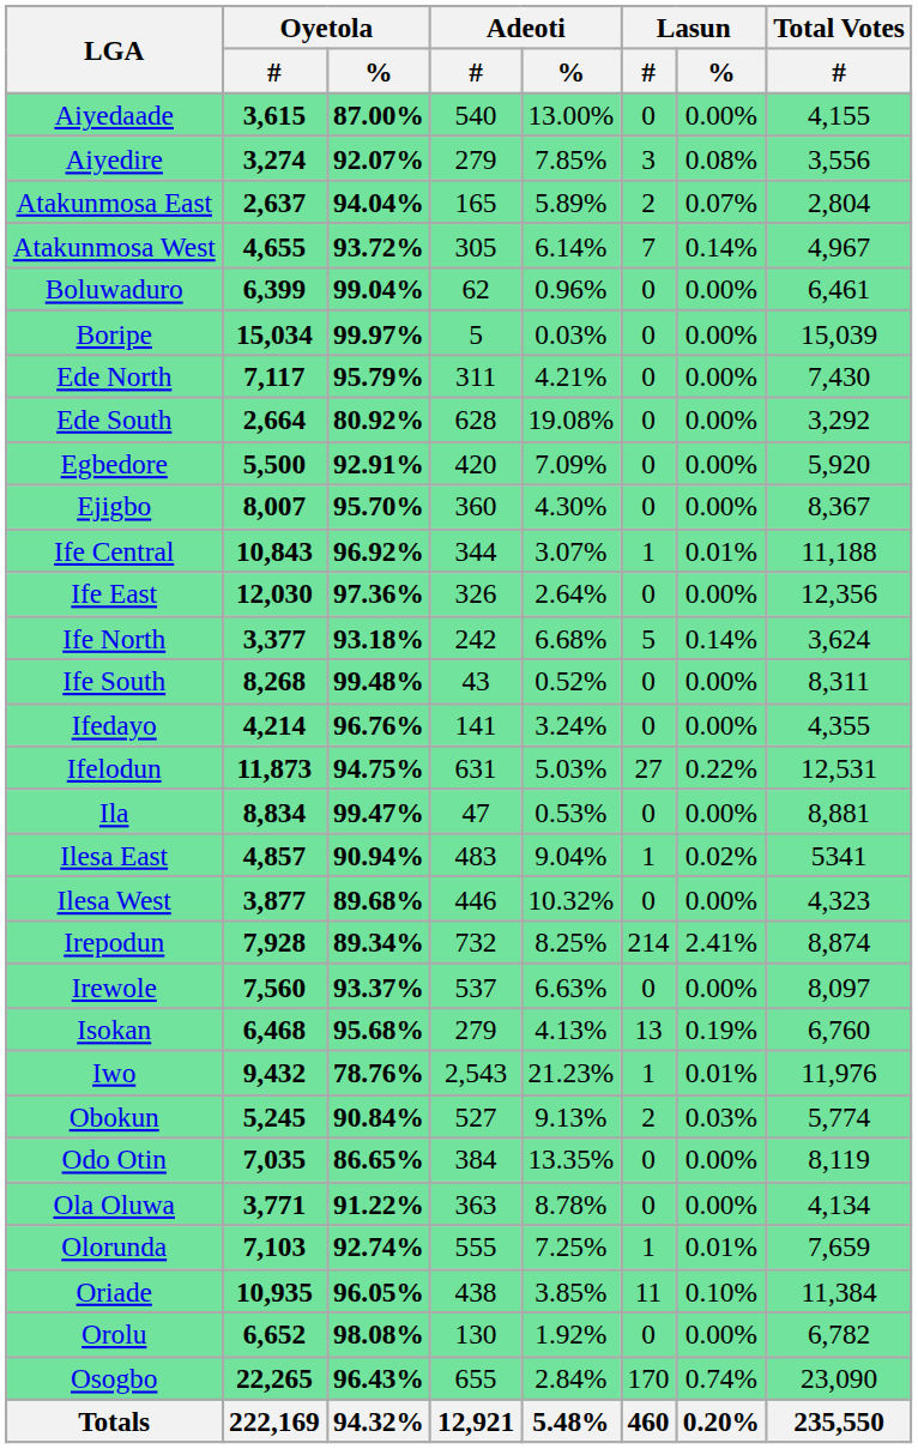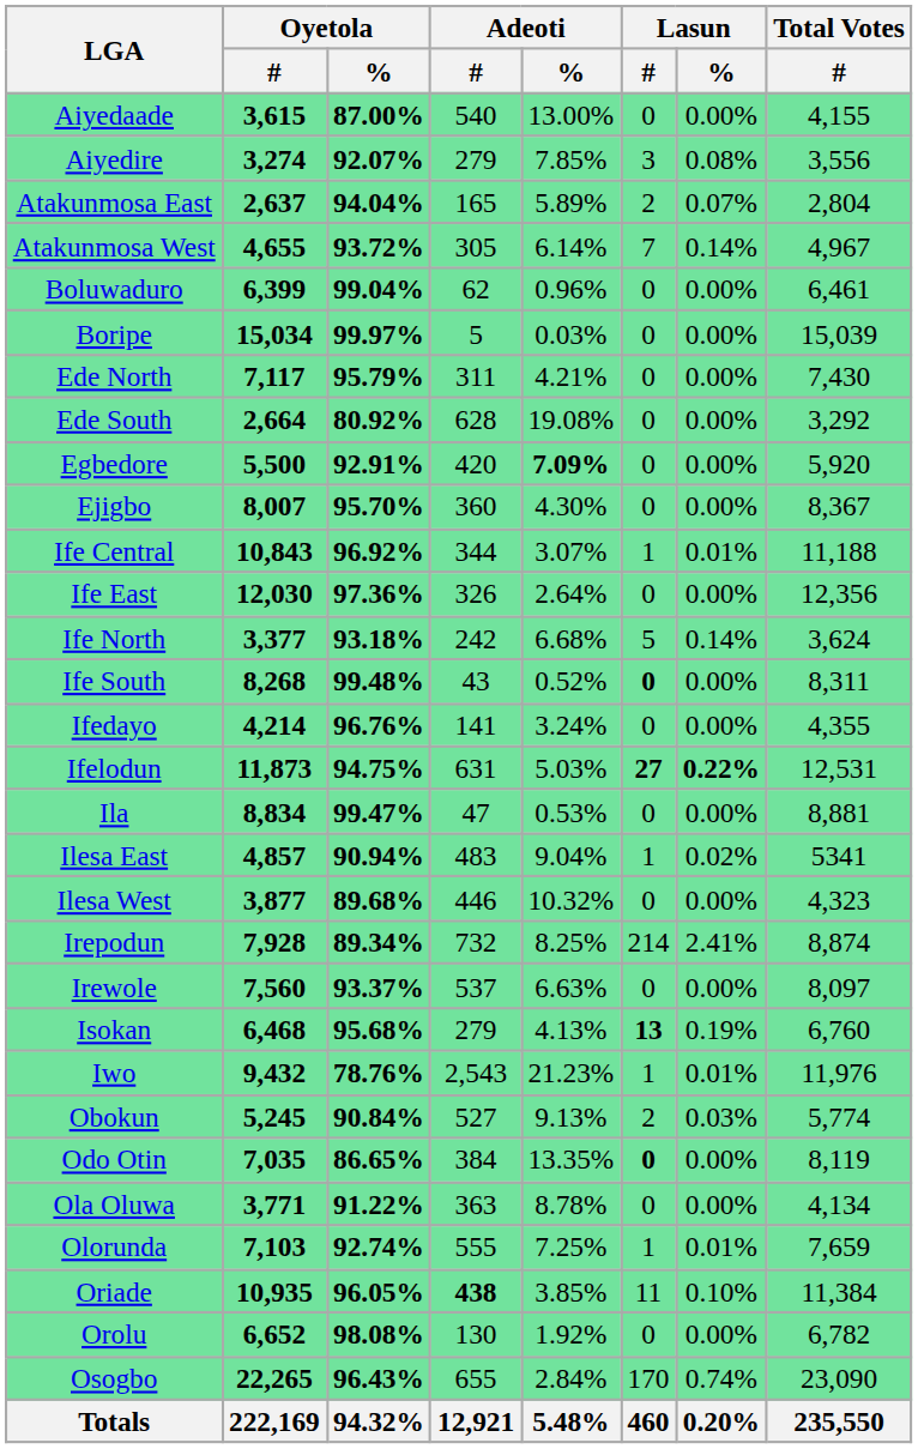Egbedore | Adeoti / %: normal -> bold
Ife South | Lasun / #: normal -> bold
Ifelodun | Lasun / #: normal -> bold
Ifelodun | Lasun / %: normal -> bold
Isokan | Lasun / #: normal -> bold
Odo Otin | Lasun / #: normal -> bold
Oriade | Adeoti / #: normal -> bold
